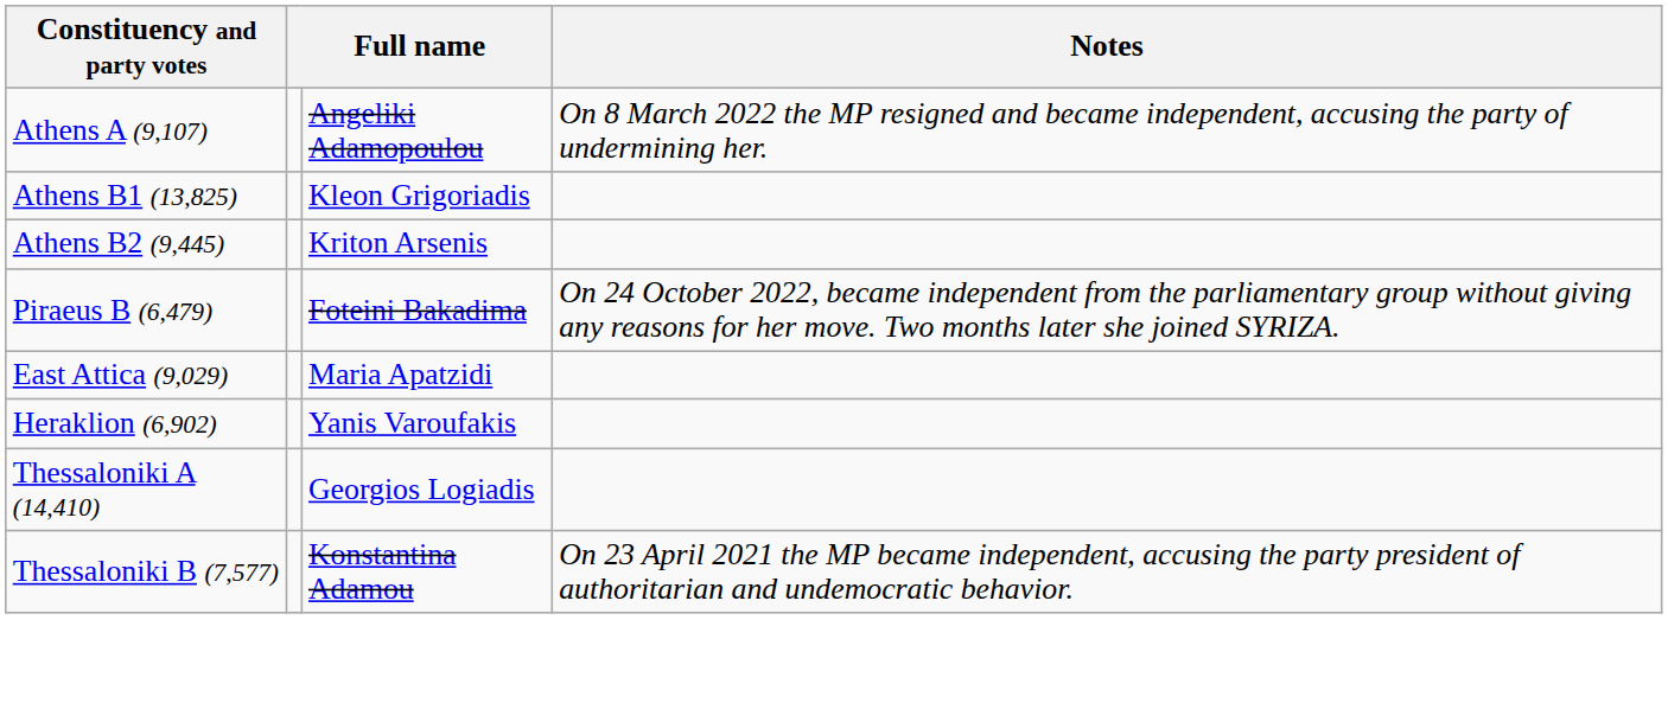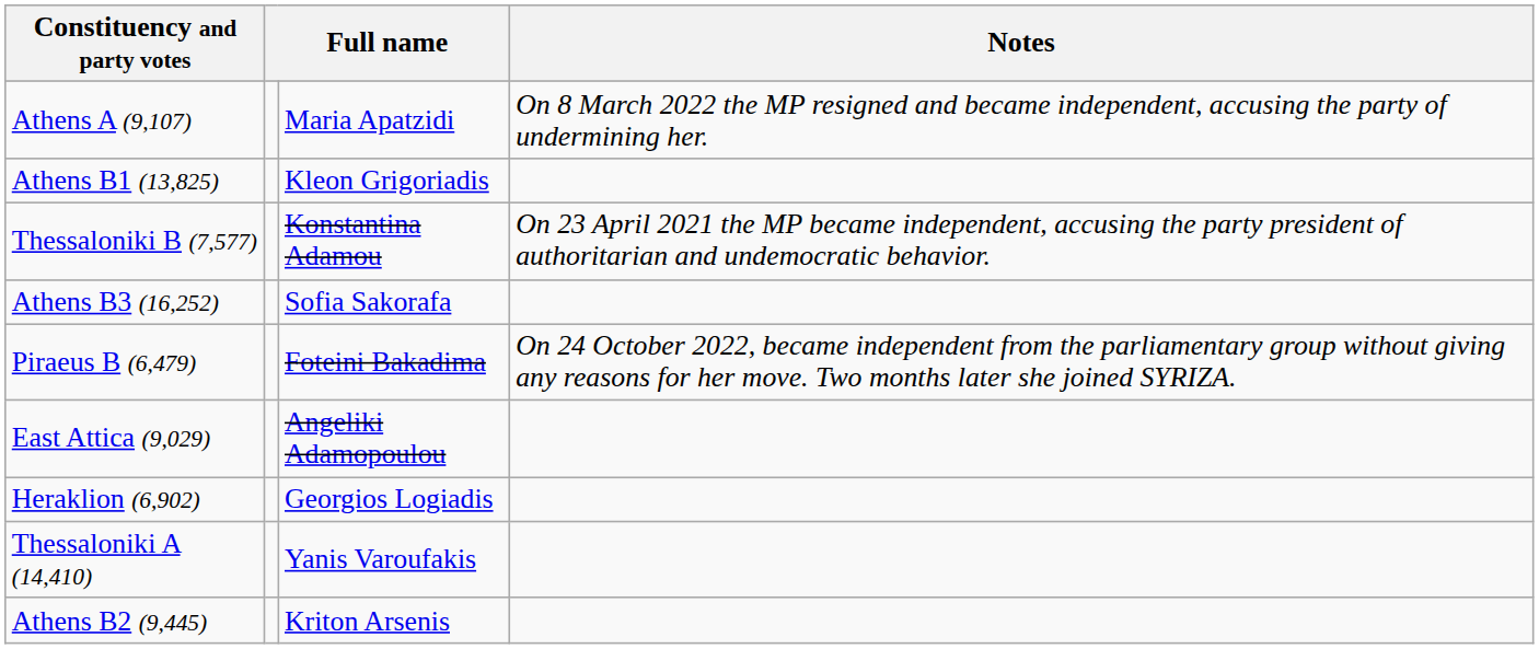Athens A (9,107) | column 3: Angeliki Adamopoulou -> Maria Apatzidi
rows swapped: Athens B2 (9,445) <-> Thessaloniki B (7,577)
+ row: Athens B3 (16,252) | Sofia Sakorafa
East Attica (9,029) | column 3: Maria Apatzidi -> Angeliki Adamopoulou
Heraklion (6,902) | column 3: Yanis Varoufakis -> Georgios Logiadis
Thessaloniki A (14,410) | column 3: Georgios Logiadis -> Yanis Varoufakis
